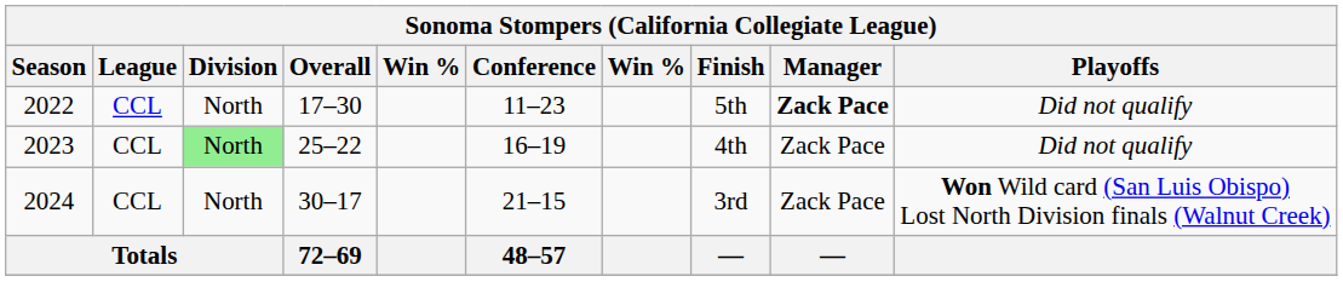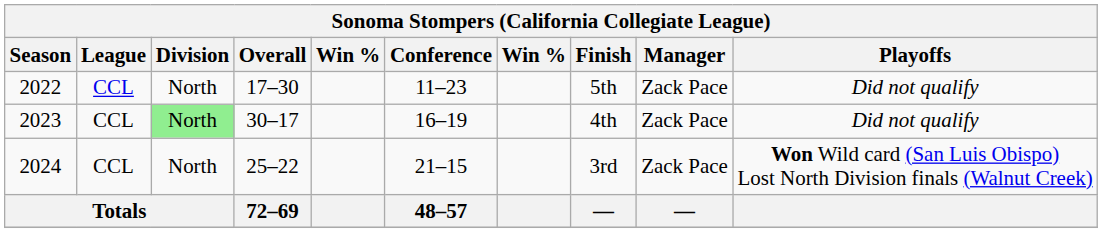2022 | Manager: bold -> normal
2023 | Overall: 25–22 -> 30–17
2024 | Overall: 30–17 -> 25–22
